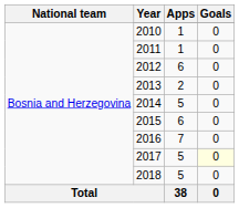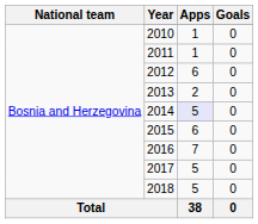2014 | Apps: no background -> lavender background
2017 | Goals: lightyellow background -> no background
